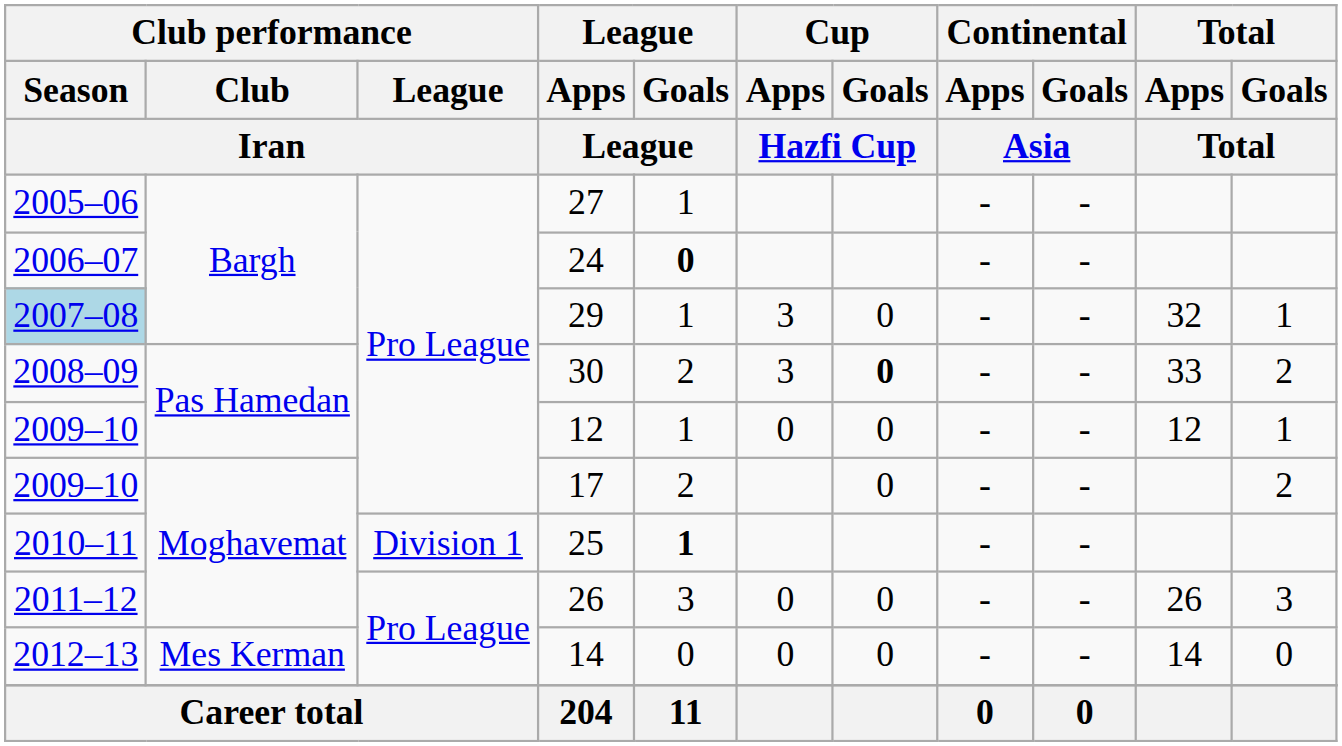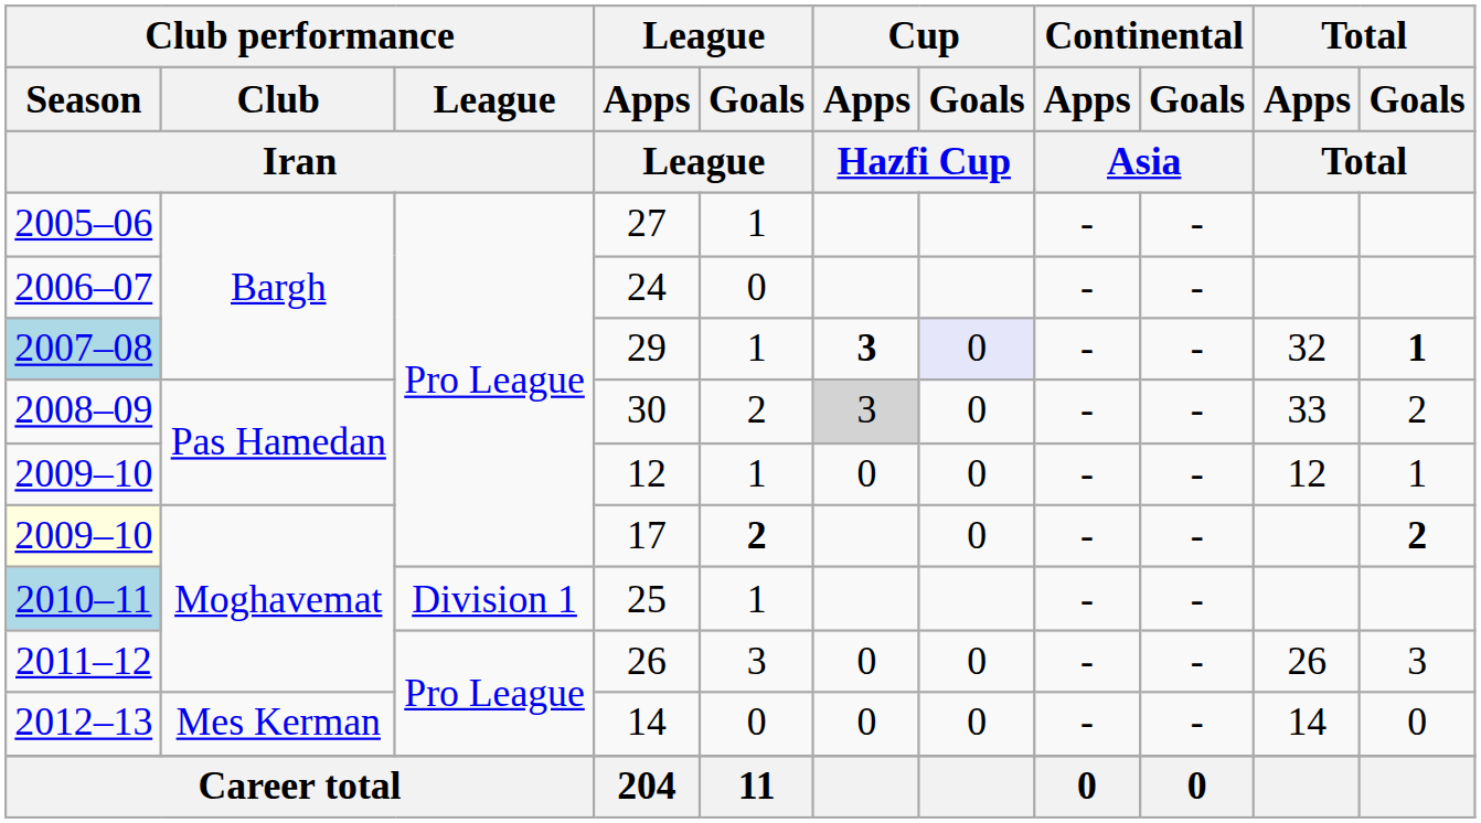24 | League / Goals / League: bold -> normal
29 | Cup / Apps / Hazfi Cup: normal -> bold
29 | Cup / Goals / Hazfi Cup: no background -> lavender background
29 | Total / Goals / Total: normal -> bold
30 | Cup / Apps / Hazfi Cup: no background -> lightgrey background
30 | Cup / Goals / Hazfi Cup: bold -> normal
17 | Club performance / Season / Iran: no background -> lightyellow background
17 | League / Goals / League: normal -> bold
17 | Total / Goals / Total: normal -> bold
25 | Club performance / Season / Iran: no background -> lightblue background
25 | League / Goals / League: bold -> normal
